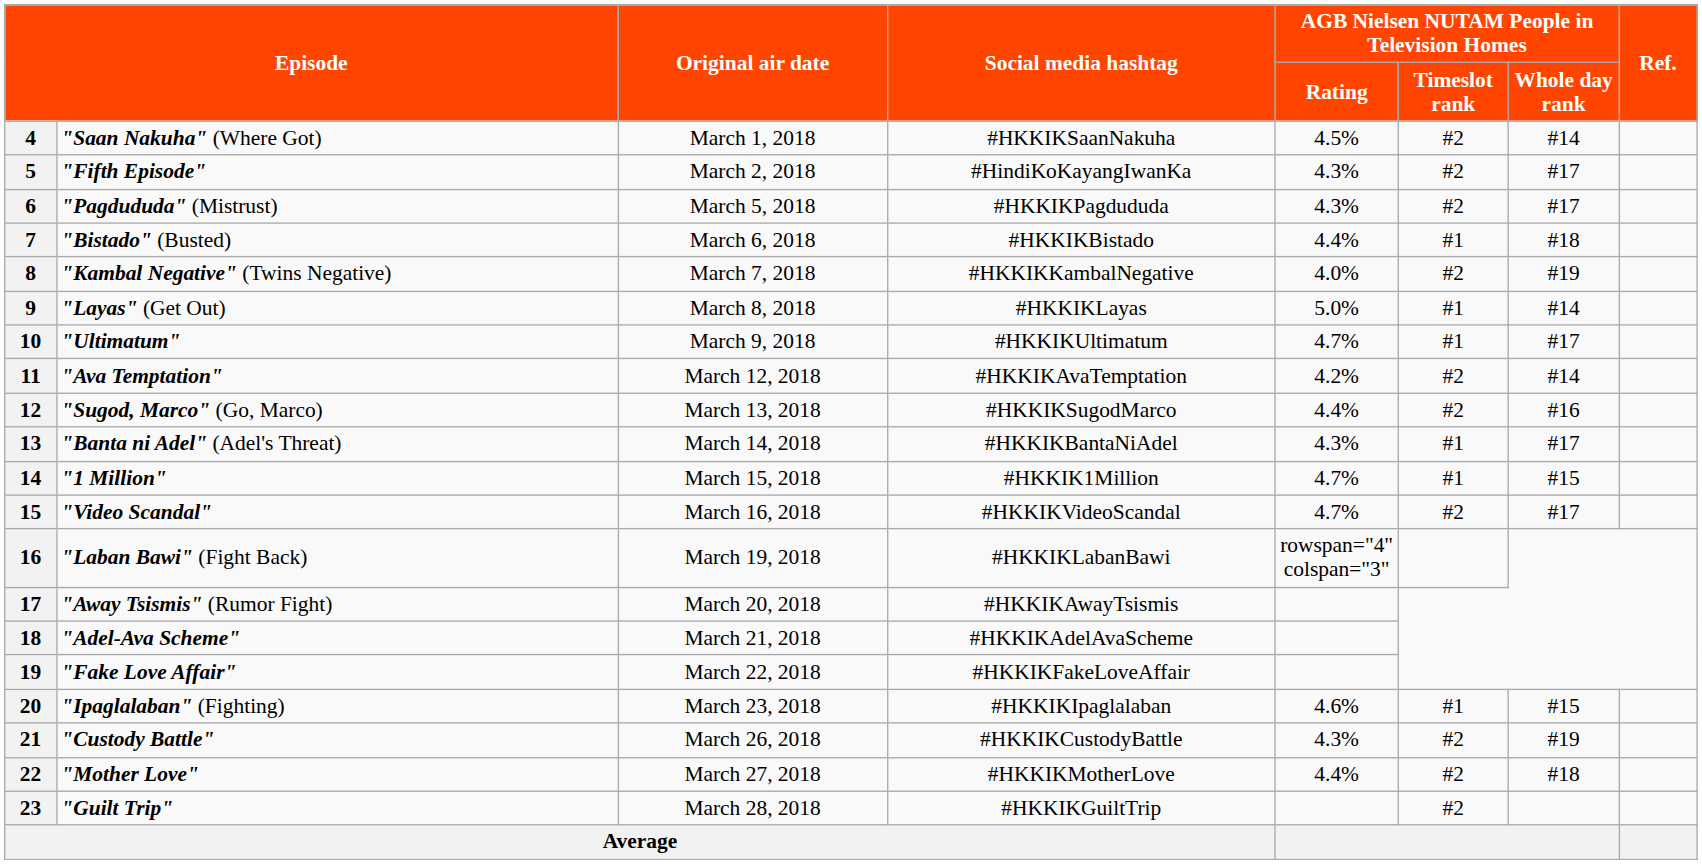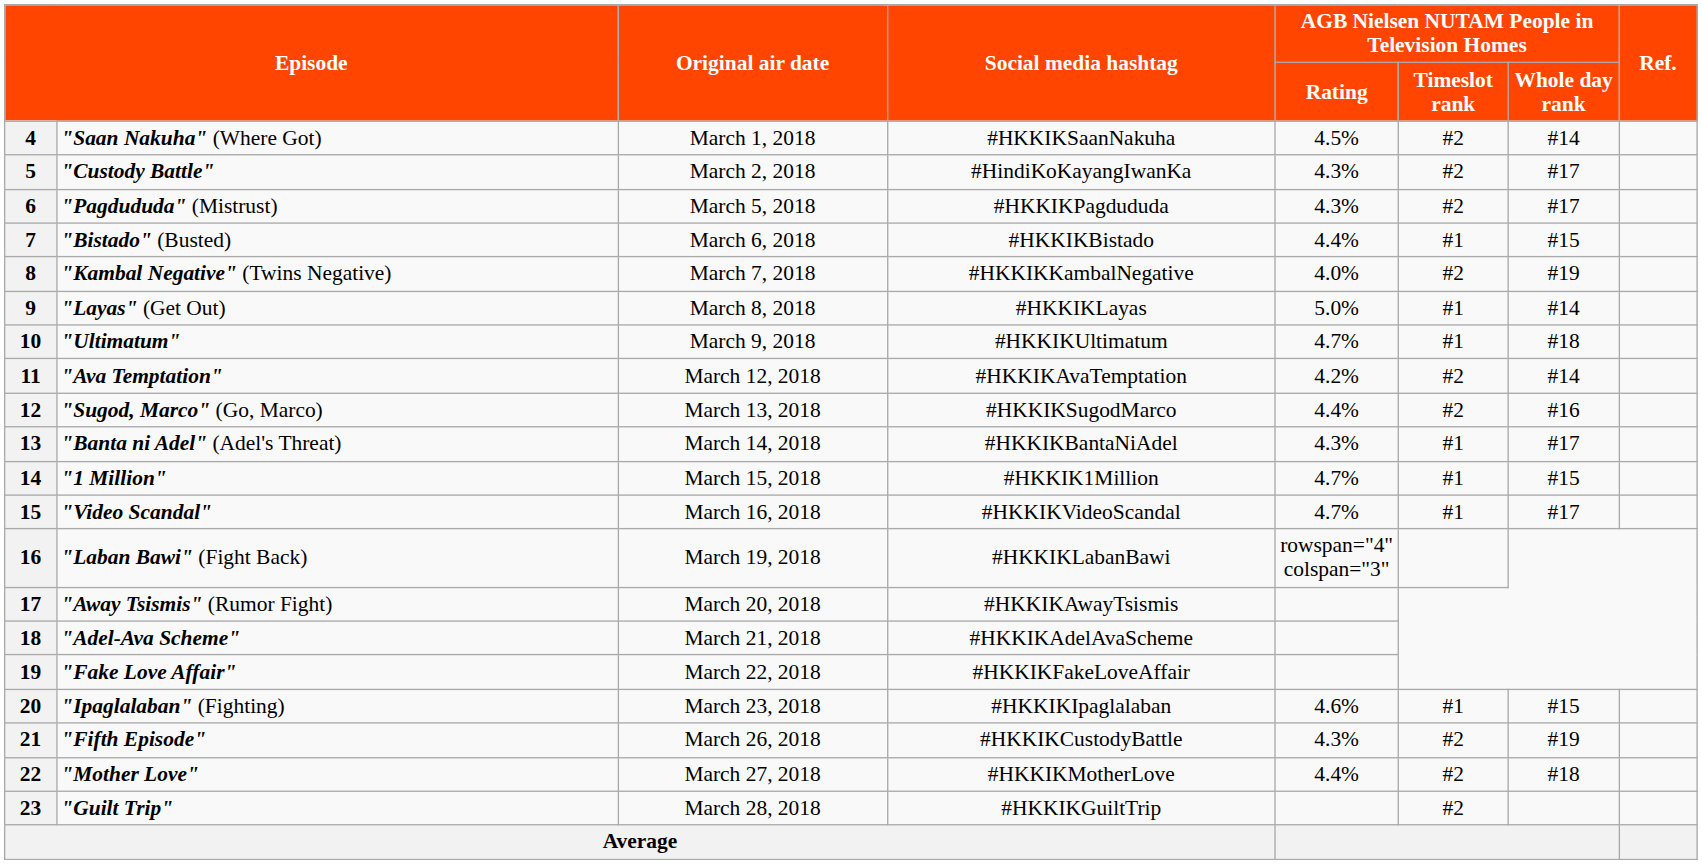5 | column 2: "Fifth Episode" -> "Custody Battle"
7 | column 7: #18 -> #15
10 | column 7: #17 -> #18
15 | AGB Nielsen NUTAM People in Television Homes / Timeslot rank: #2 -> #1
21 | column 2: "Custody Battle" -> "Fifth Episode"
